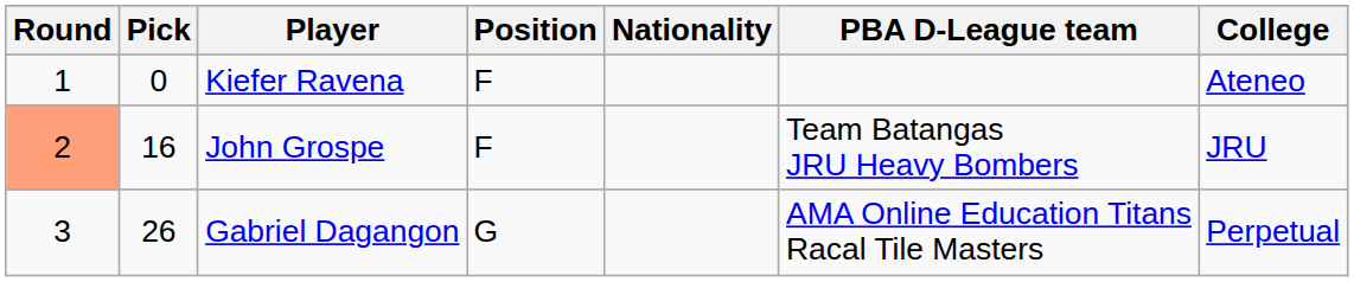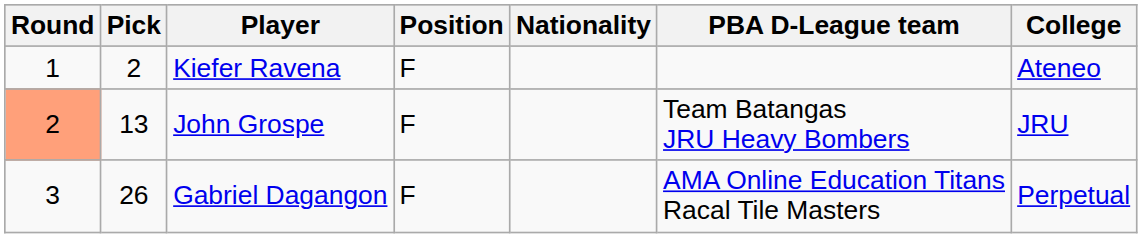Kiefer Ravena | Pick: 0 -> 2
John Grospe | Pick: 16 -> 13
Gabriel Dagangon | Position: G -> F
